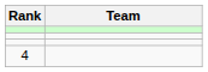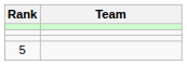row 5 | Rank: 4 -> 5
